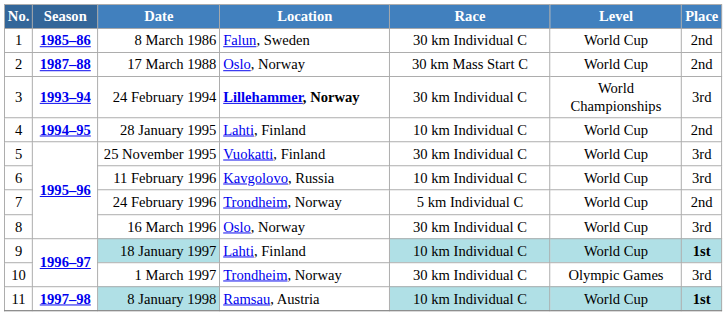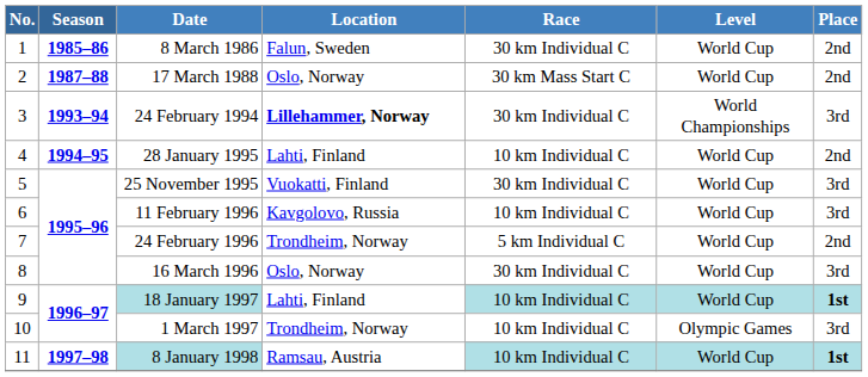1 March 1997 | Race: 30 km Individual C -> 10 km Individual C
